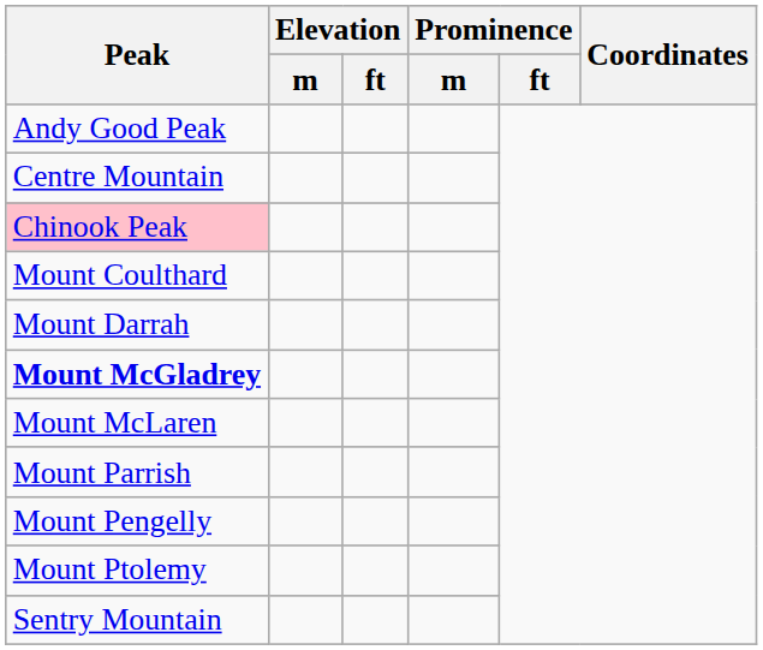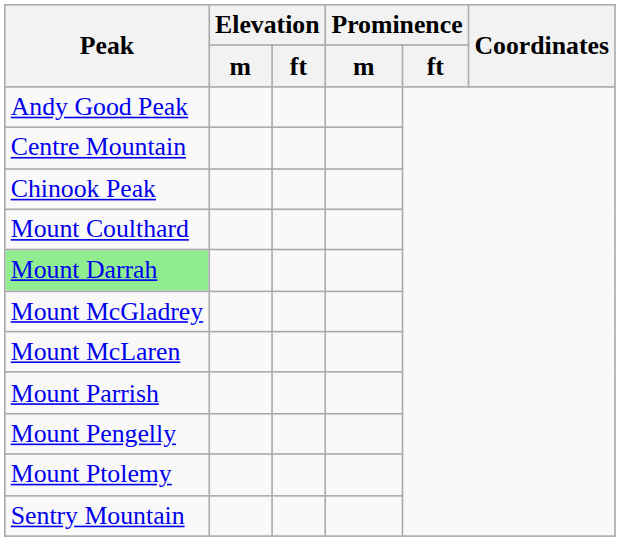Chinook Peak | Peak: pink background -> no background
Mount Darrah | Peak: no background -> lightgreen background
Mount McGladrey | Peak: bold -> normal
